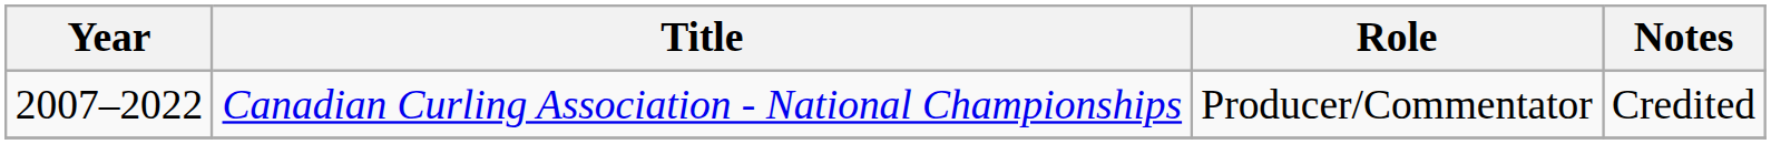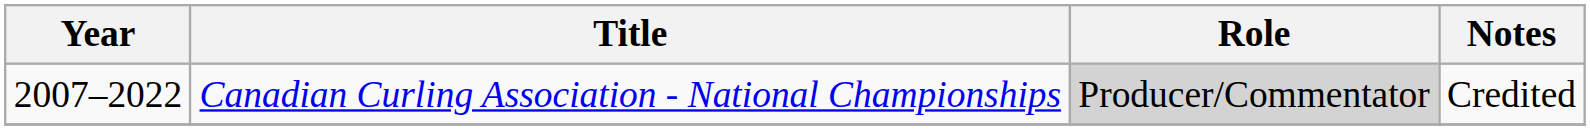Canadian Curling Association - National Championships | Role: no background -> lightgrey background
